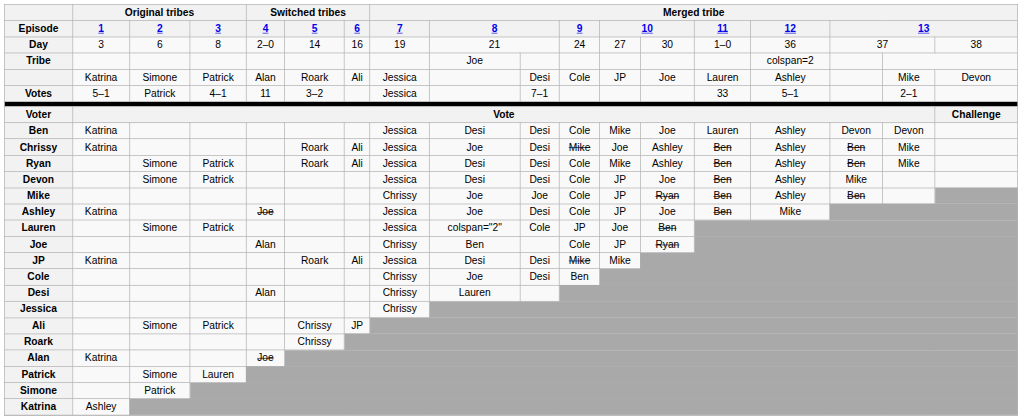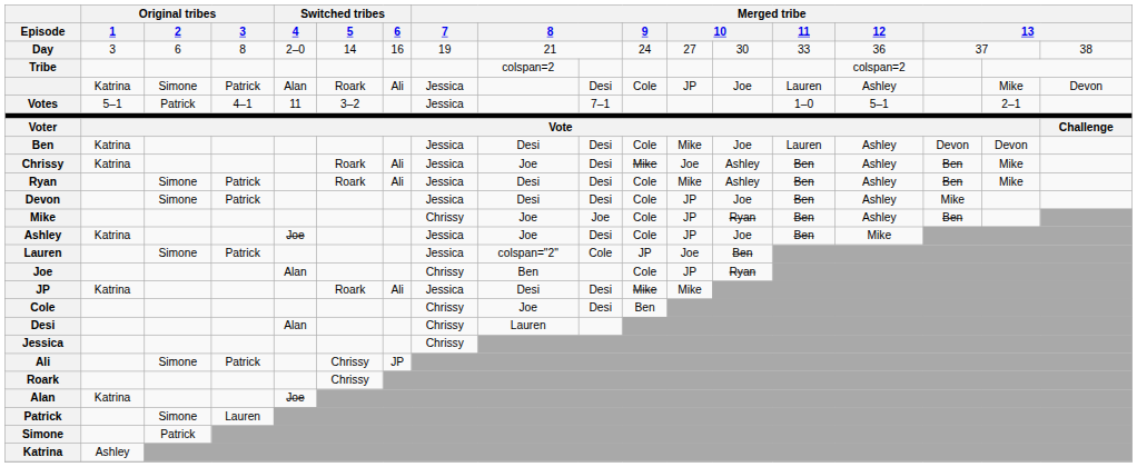Day | Merged tribe / 11: 1–0 -> 33
Tribe | column 9: Joe -> colspan=2
Votes | Merged tribe / 11: 33 -> 1–0
